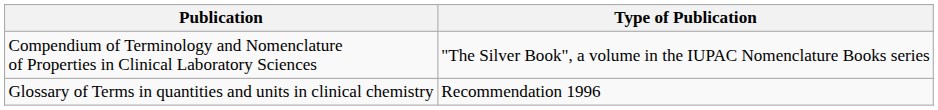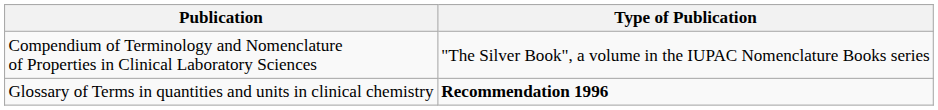row 3 | Type of Publication: normal -> bold
